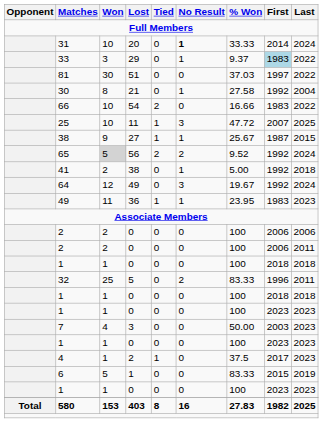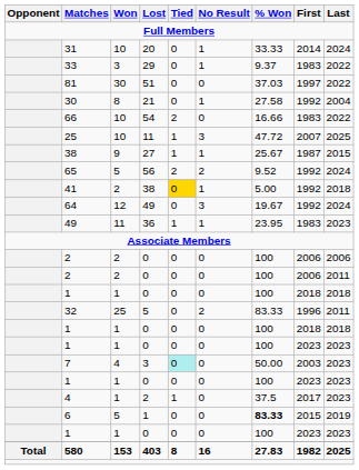31 | No Result: bold -> normal
33 | First: lightblue background -> no background
65 | Won: lightgrey background -> no background
41 | Tied: no background -> gold background
7 | Tied: no background -> paleturquoise background
6 | % Won: normal -> bold
